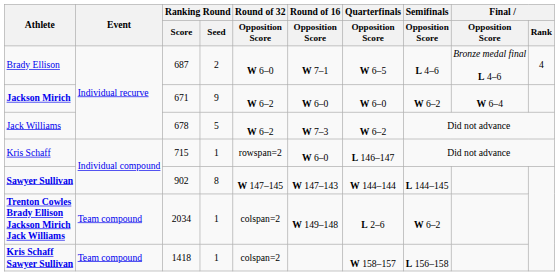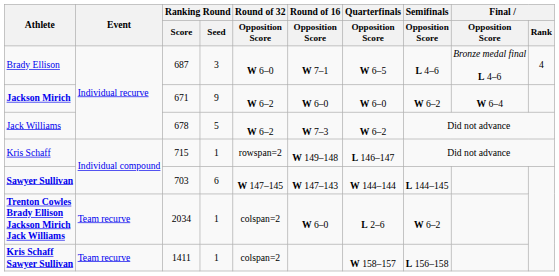Brady Ellison | Ranking Round / Seed: 2 -> 3
Kris Schaff | Round of 16 / Opposition Score: W 6–0 -> W 149–148
Sawyer Sullivan | Ranking Round / Score: 902 -> 703
Sawyer Sullivan | Ranking Round / Seed: 8 -> 6
Trenton Cowles Brady Ellison Jackson Mirich Jack Williams | Event: Team compound -> Team recurve
Trenton Cowles Brady Ellison Jackson Mirich Jack Williams | Round of 16 / Opposition Score: W 149–148 -> W 6–0
Kris Schaff Sawyer Sullivan | Event: Team compound -> Team recurve
Kris Schaff Sawyer Sullivan | Ranking Round / Score: 1418 -> 1411
